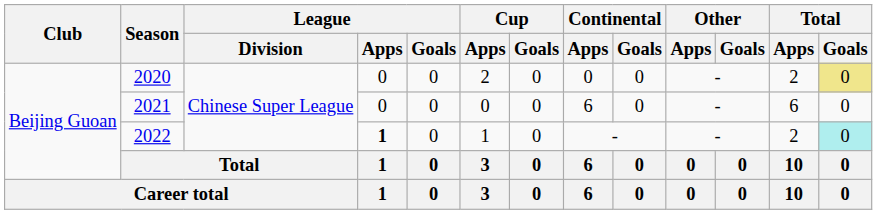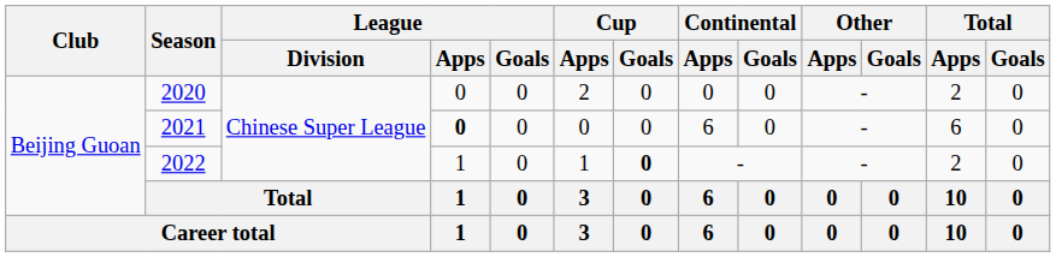2020 | Total / Goals: khaki background -> no background
2021 | League / Apps: normal -> bold
2022 | League / Apps: bold -> normal
2022 | Cup / Goals: normal -> bold
2022 | Total / Goals: paleturquoise background -> no background
